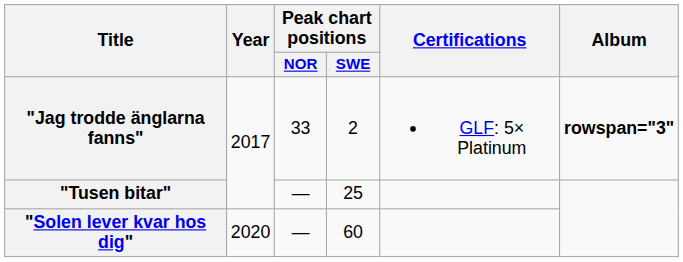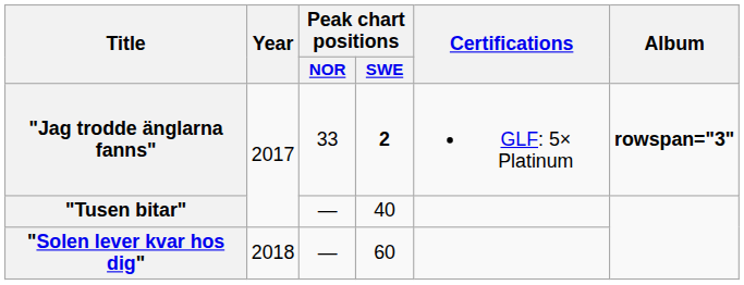"Jag trodde änglarna fanns" | Peak chart positions / SWE: normal -> bold
"Tusen bitar" | Peak chart positions / SWE: 25 -> 40
"Solen lever kvar hos dig" | Year: 2020 -> 2018
